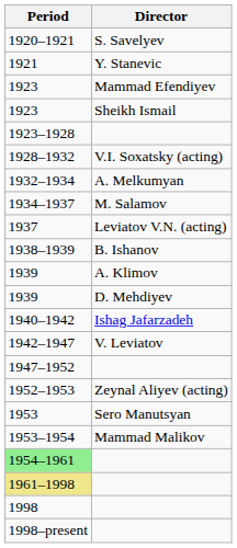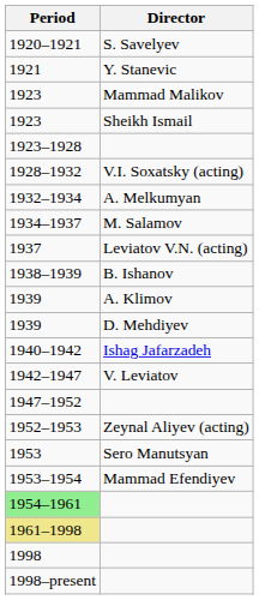row 4 | Director: Mammad Efendiyev -> Mammad Malikov
row 19 | Director: Mammad Malikov -> Mammad Efendiyev
